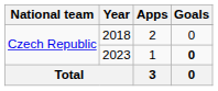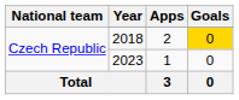2018 | Goals: no background -> gold background
2023 | Goals: bold -> normal
